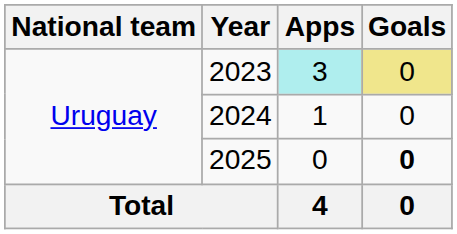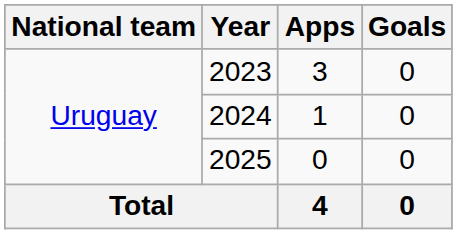2023 | Apps: paleturquoise background -> no background
2023 | Goals: khaki background -> no background
2025 | Goals: bold -> normal
